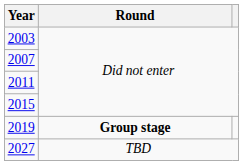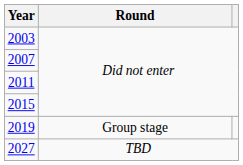2019 | Round: bold -> normal
